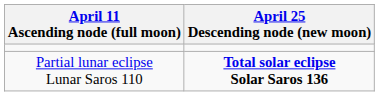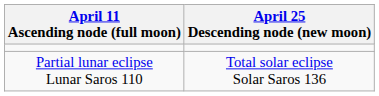row 3 | April 25 Descending node (new moon): bold -> normal
